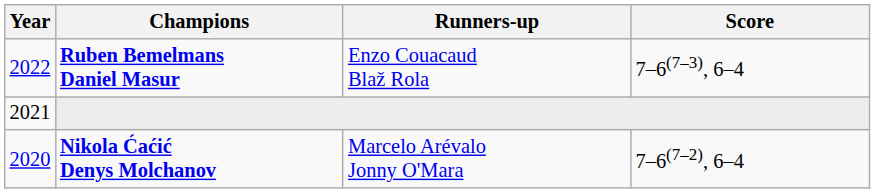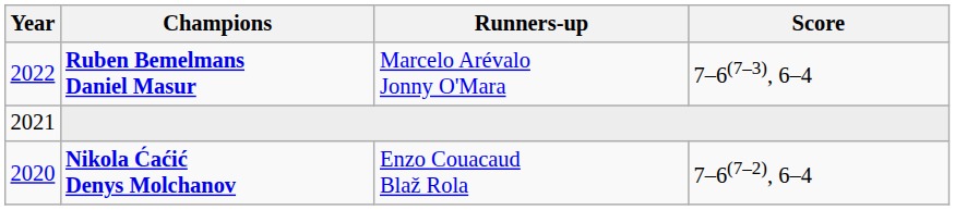Ruben Bemelmans Daniel Masur | Runners-up: Enzo Couacaud Blaž Rola -> Marcelo Arévalo Jonny O'Mara
Nikola Ćaćić Denys Molchanov | Runners-up: Marcelo Arévalo Jonny O'Mara -> Enzo Couacaud Blaž Rola
